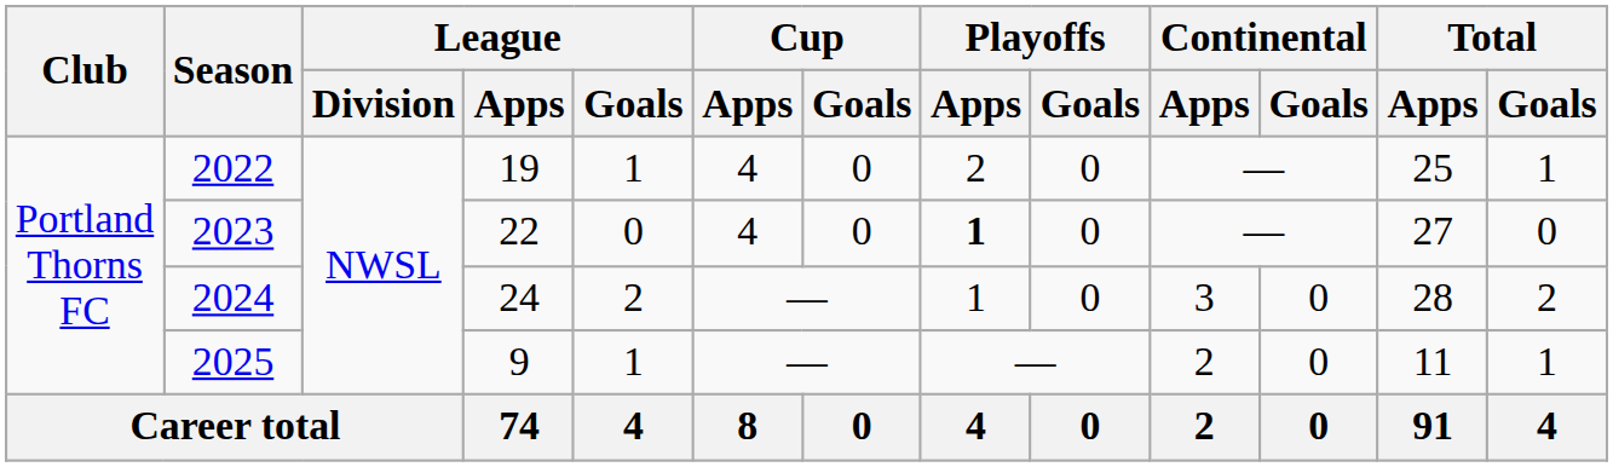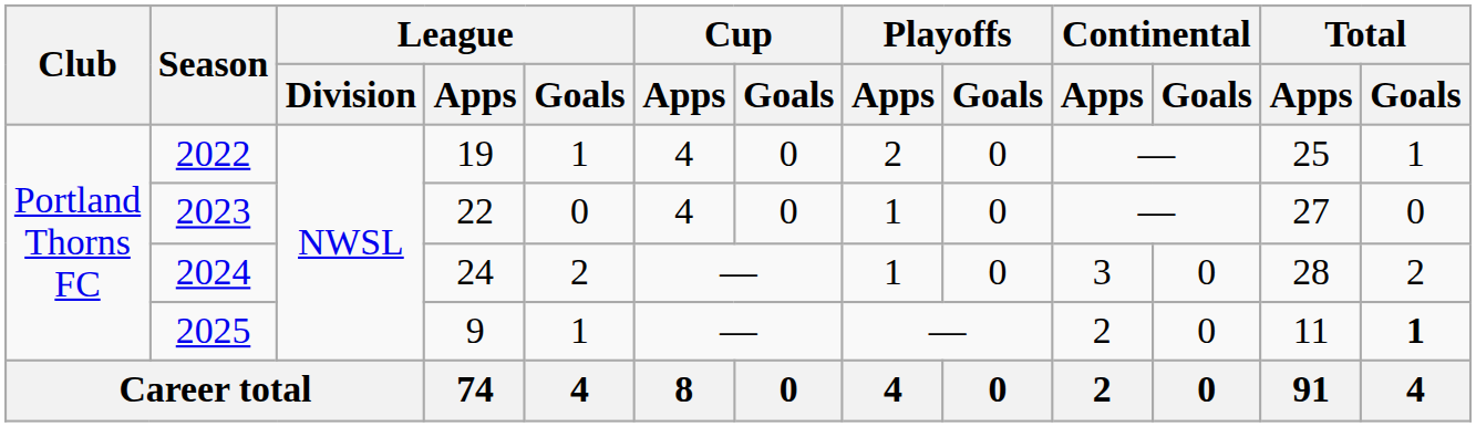2023 | Playoffs / Apps: bold -> normal
2025 | Total / Goals: normal -> bold
